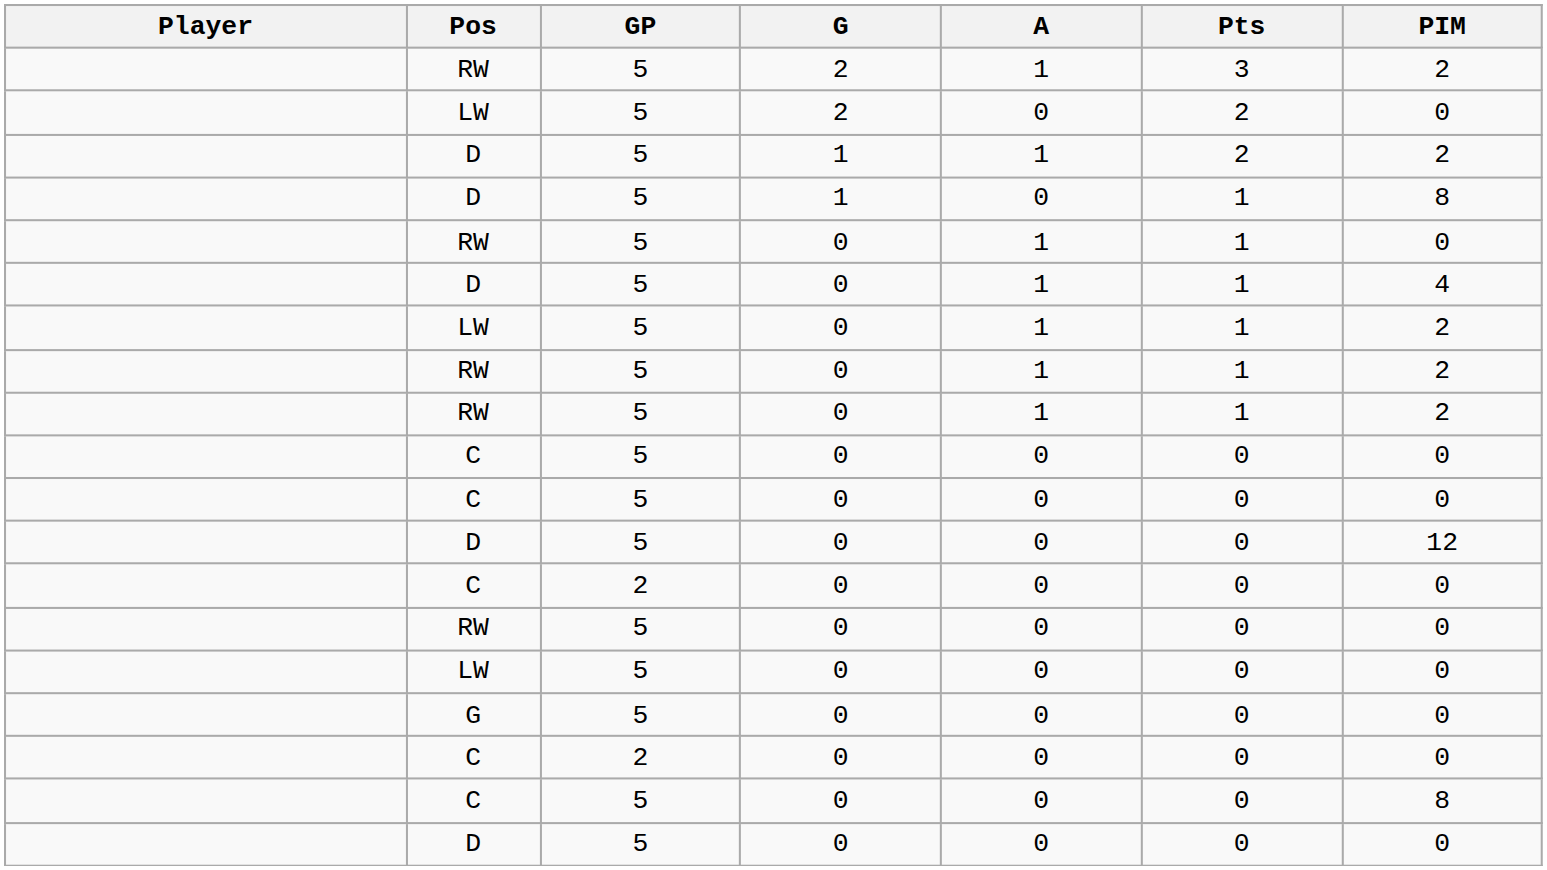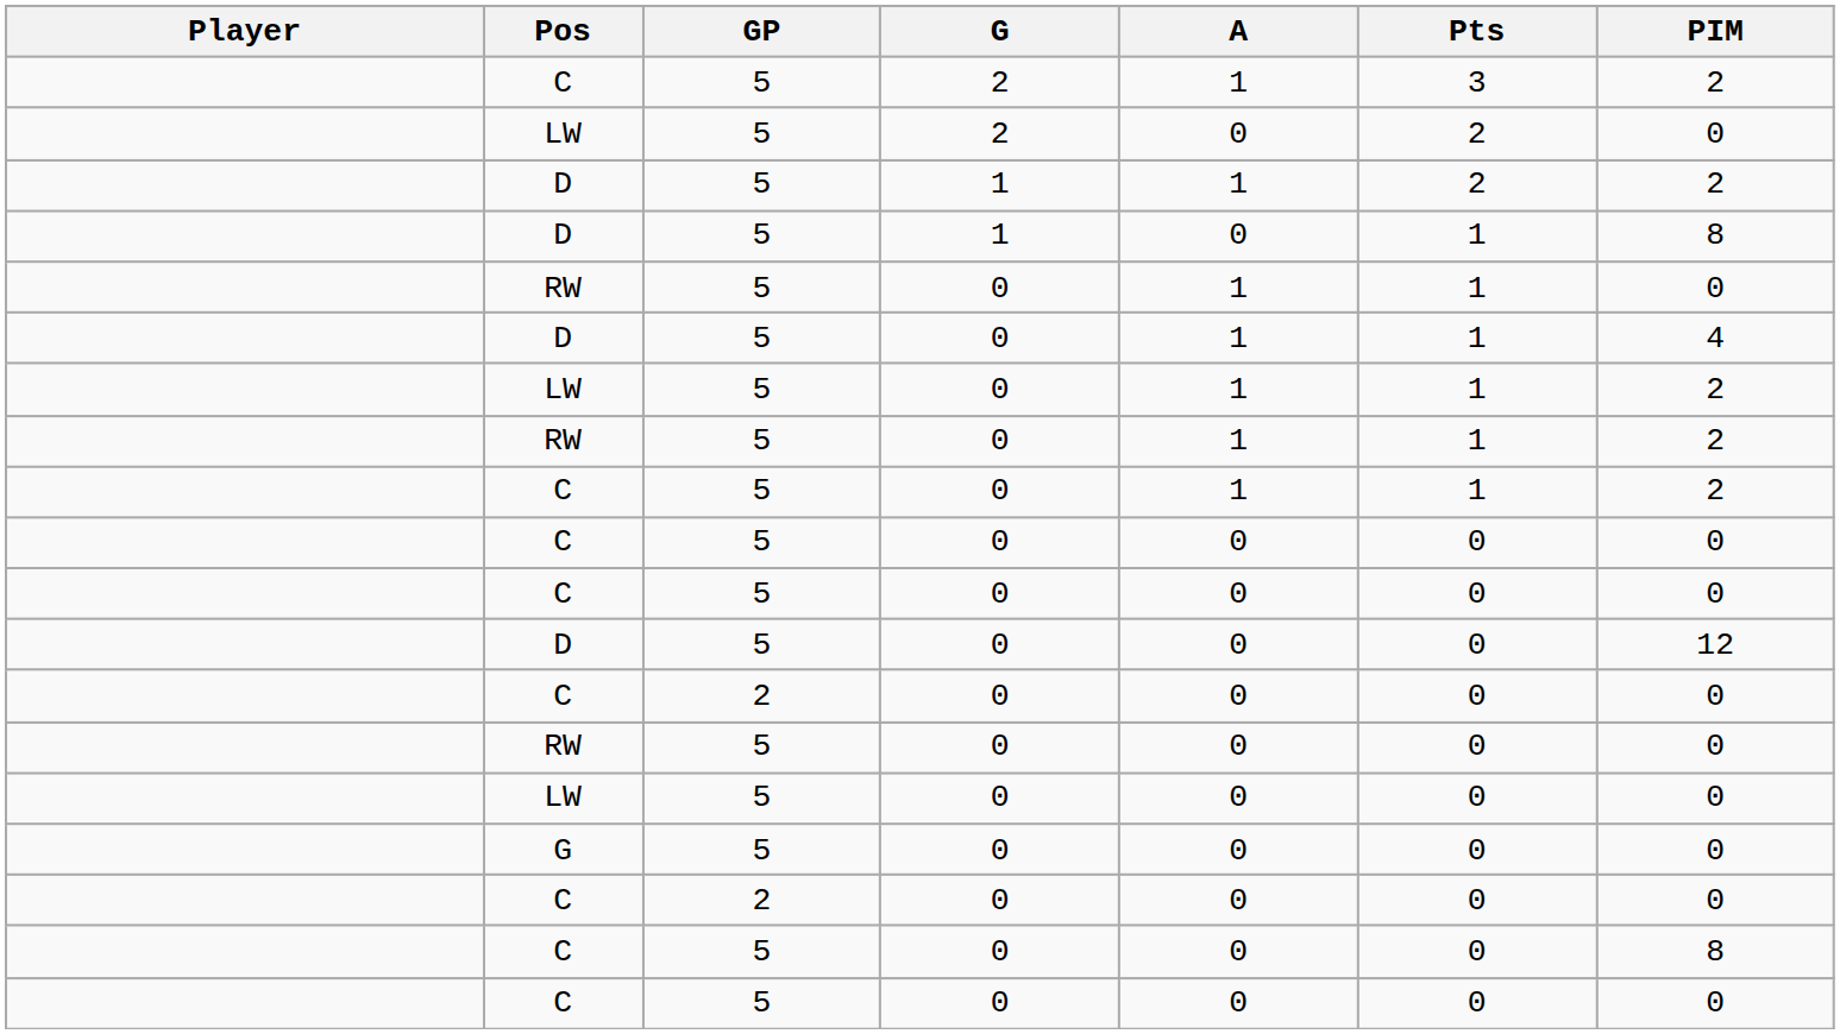row 2 | Pos: RW -> C
row 10 | Pos: RW -> C
row 20 | Pos: D -> C
